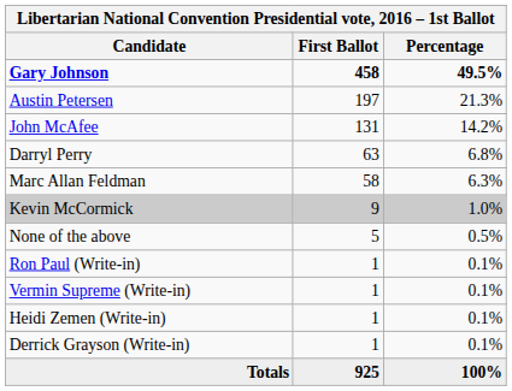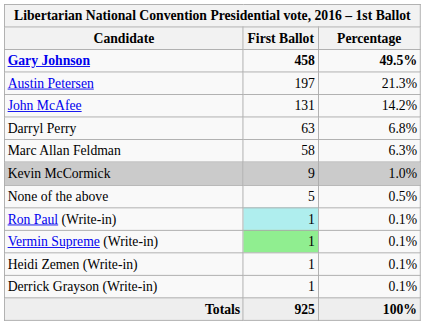Ron Paul (Write-in) | First Ballot: no background -> paleturquoise background
Vermin Supreme (Write-in) | First Ballot: no background -> lightgreen background
